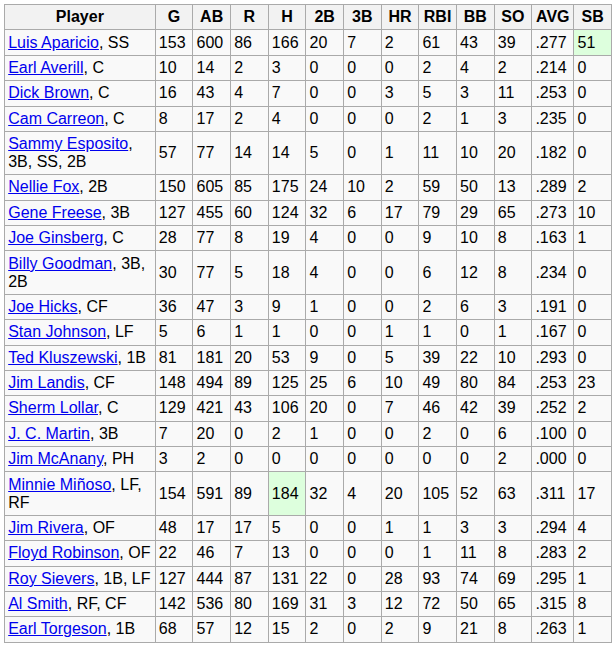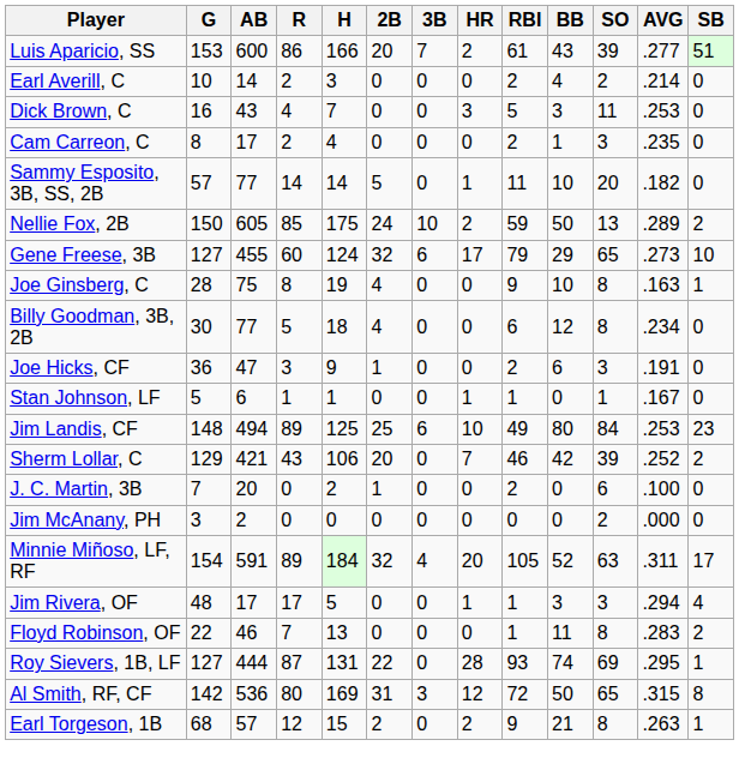Joe Ginsberg, C | AB: 77 -> 75
- row: Ted Kluszewski, 1B | 81 | 181 | 20 | 53 | 9 | 0 | 5 | 39 | 22 | 10 | .293 | 0
